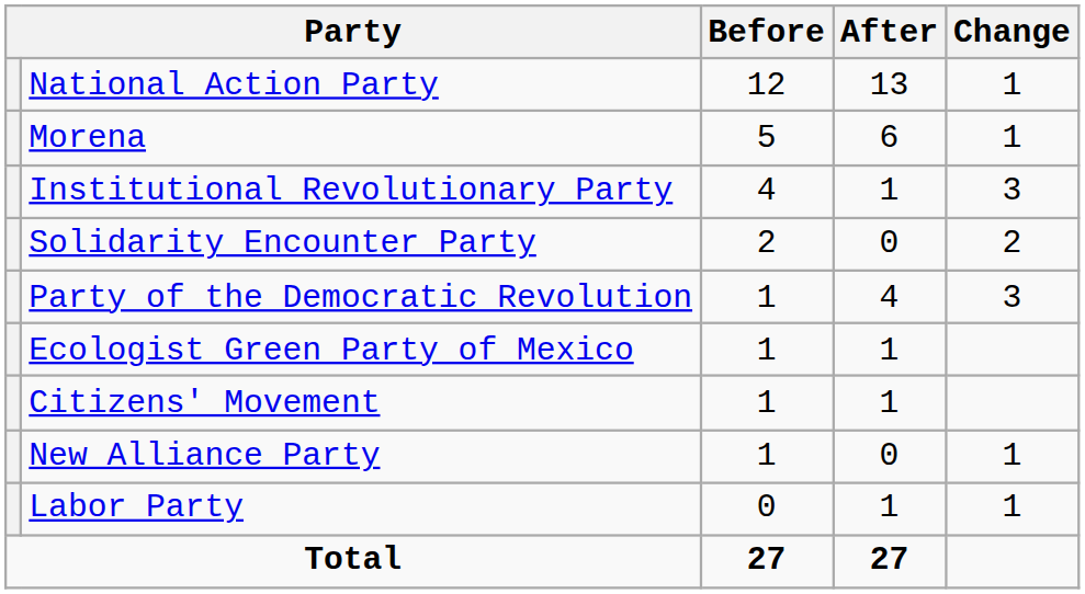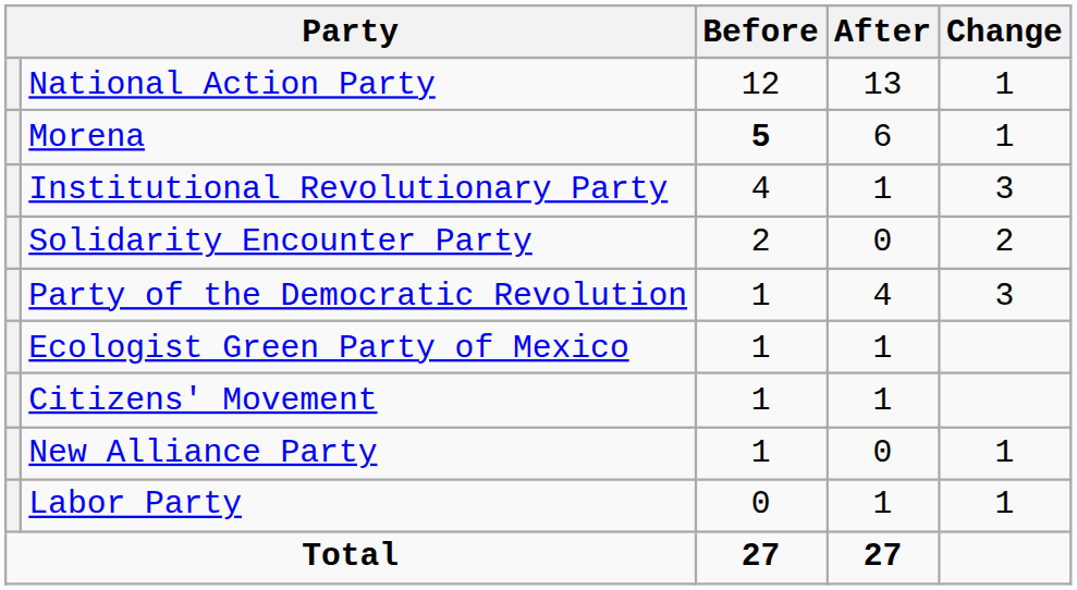Morena | Before: normal -> bold
